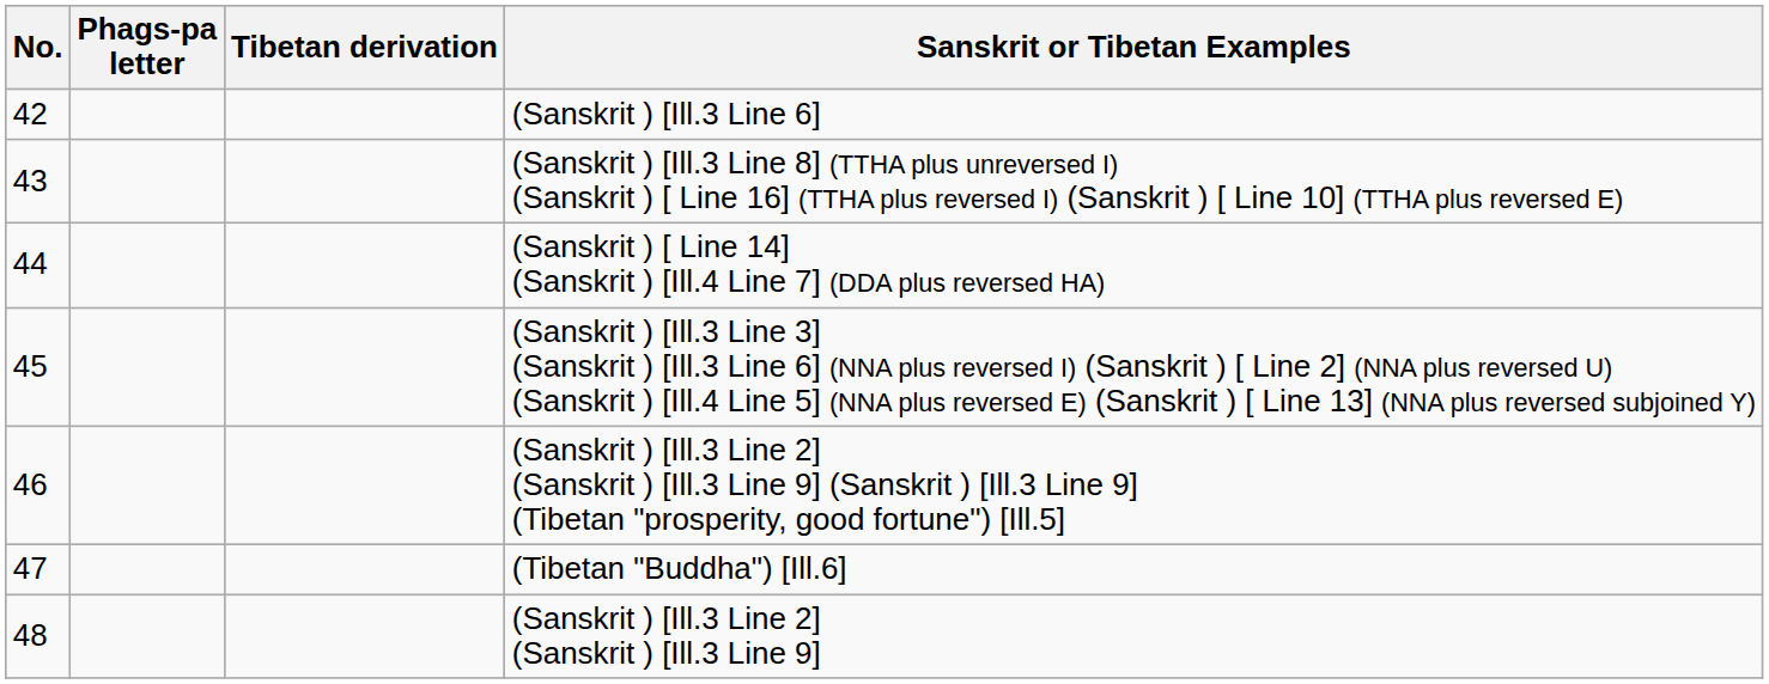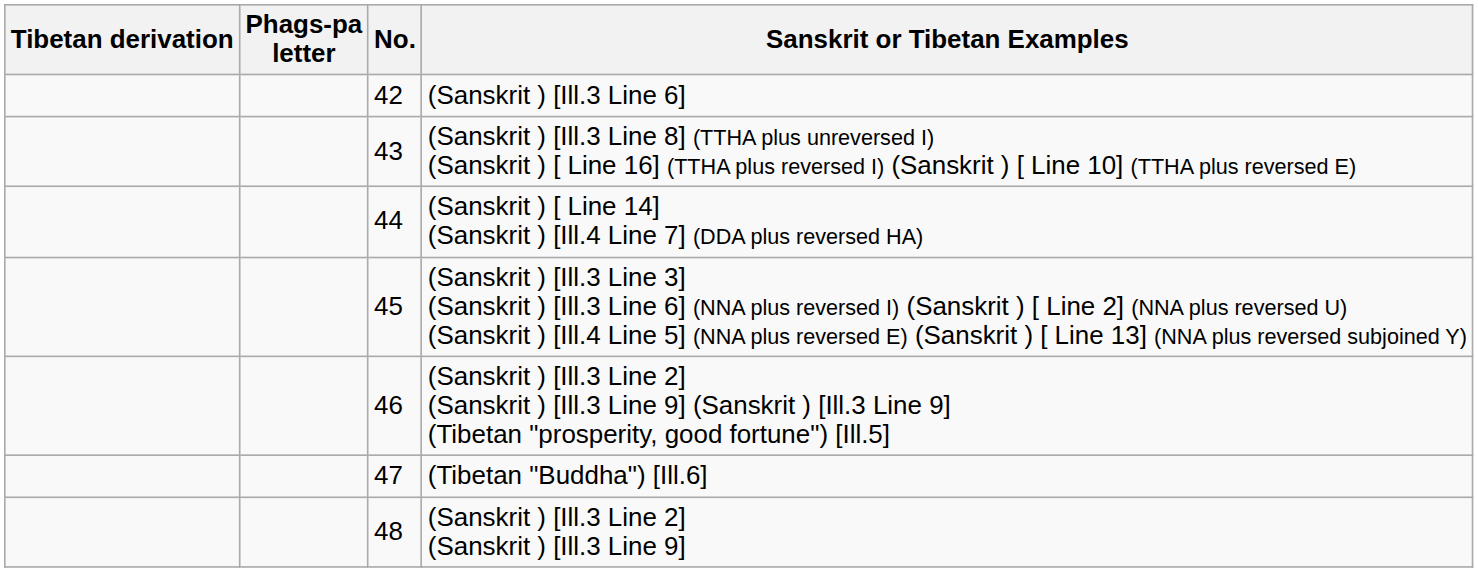columns swapped: No. <-> Tibetan derivation
